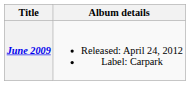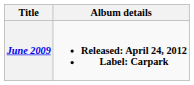June 2009 | Album details: normal -> bold
